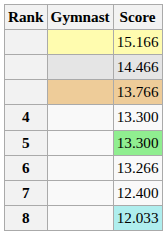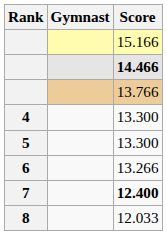14.466 | Score: normal -> bold
5 / 13.300 | Score: lightgreen background -> no background
12.400 | Score: normal -> bold
12.033 | Score: paleturquoise background -> no background
